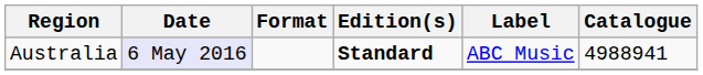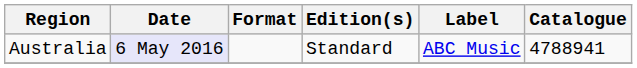Australia | Edition(s): bold -> normal
Australia | Catalogue: 4988941 -> 4788941
